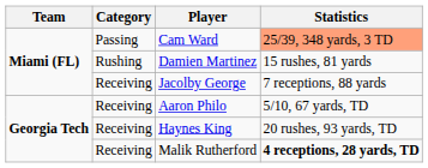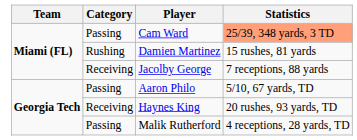Aaron Philo | Category: Receiving -> Passing
Malik Rutherford | Category: Receiving -> Passing
Malik Rutherford | Statistics: bold -> normal
